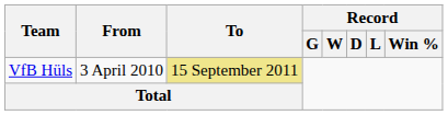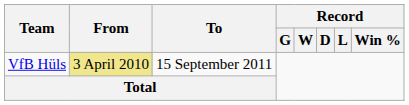VfB Hüls | From: no background -> khaki background
VfB Hüls | To: khaki background -> no background
